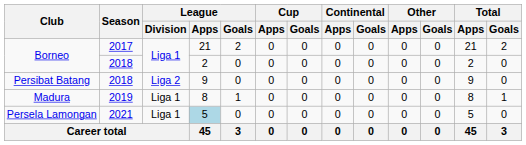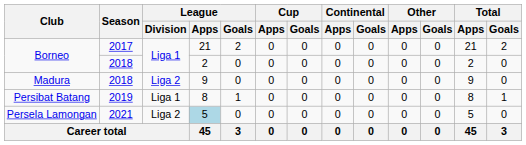row 5 | Club: Persibat Batang -> Madura
row 6 | Club: Madura -> Persibat Batang
row 7 | League / Division: Liga 1 -> Liga 2
